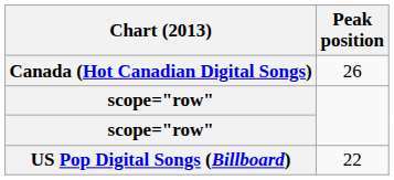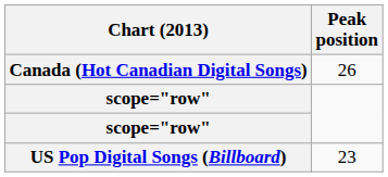US Pop Digital Songs (Billboard) | Peak position: 22 -> 23
